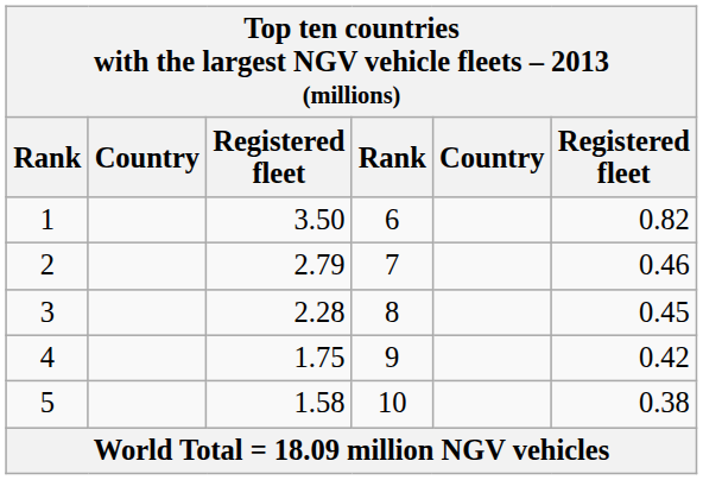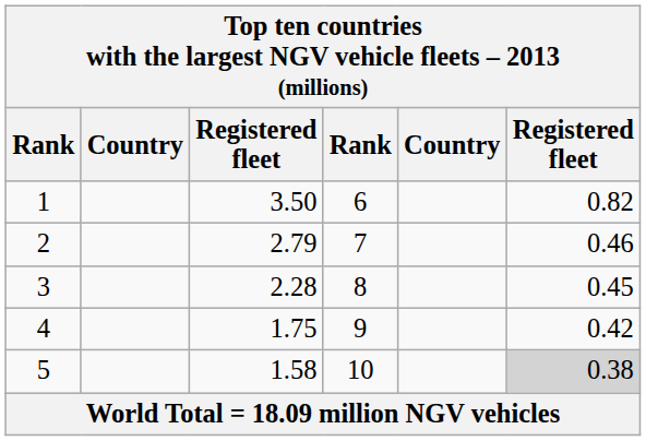5 | column 6: no background -> lightgrey background
